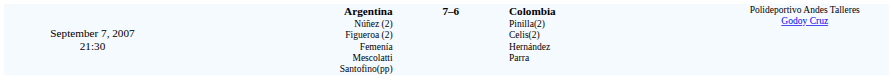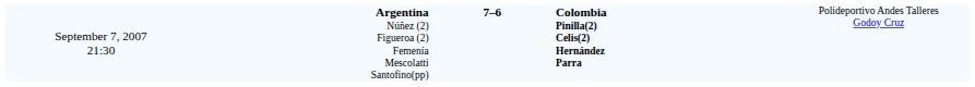Núñez (2) Figueroa (2) Femenía Mescolatti Santofino(pp) | column 4: normal -> bold
